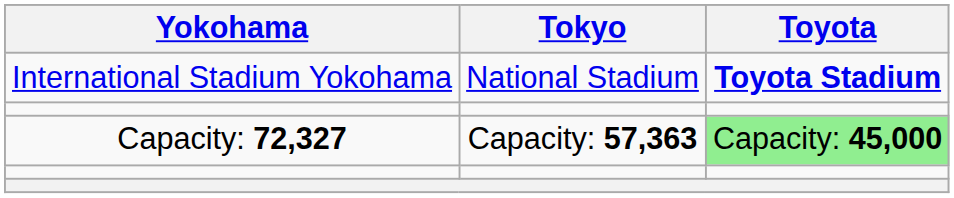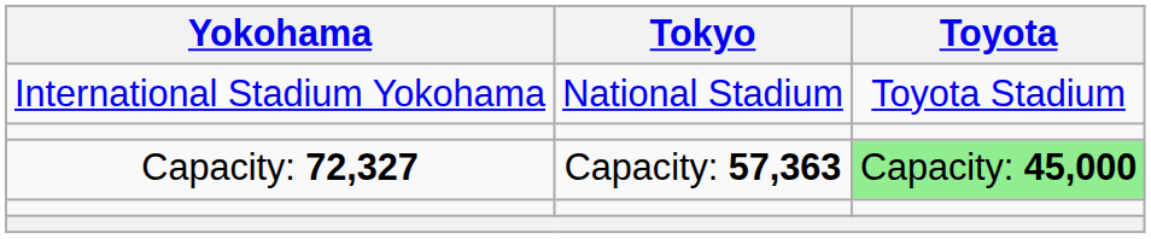International Stadium Yokohama | Toyota: bold -> normal
